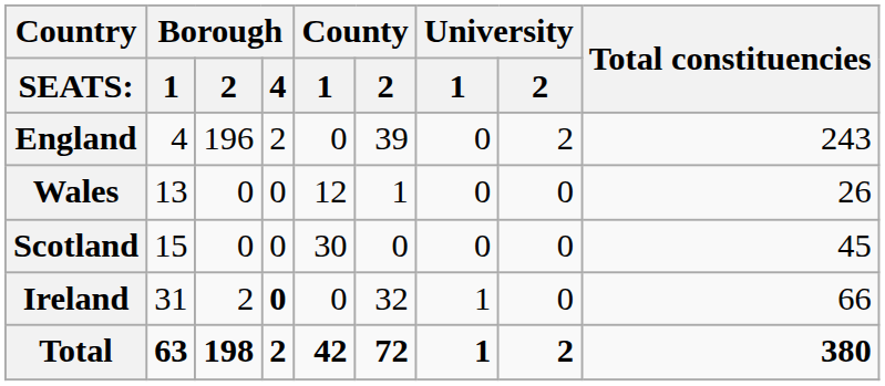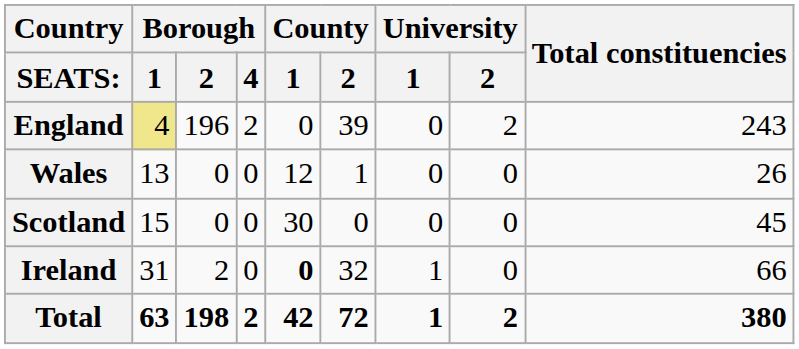England | Borough / 1: no background -> khaki background
Ireland | Borough / 4: bold -> normal
Ireland | County / 1: normal -> bold
